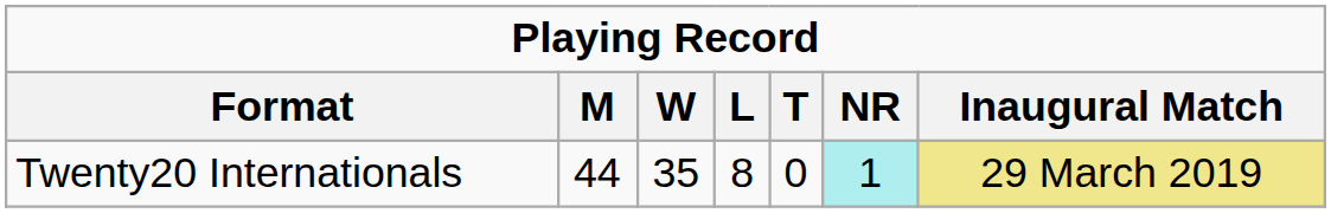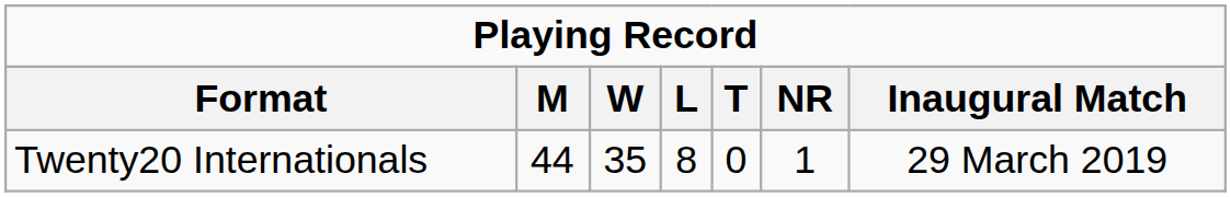Twenty20 Internationals | NR: paleturquoise background -> no background
Twenty20 Internationals | Inaugural Match: khaki background -> no background
